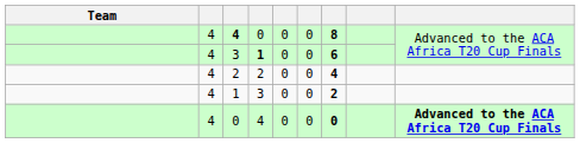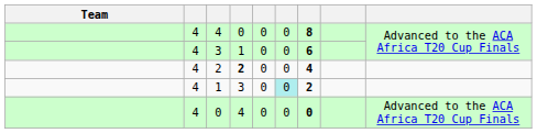row 2 | column 3: bold -> normal
row 3 | column 4: bold -> normal
row 4 | column 4: normal -> bold
row 5 | column 6: no background -> paleturquoise background
row 6 | column 9: bold -> normal
